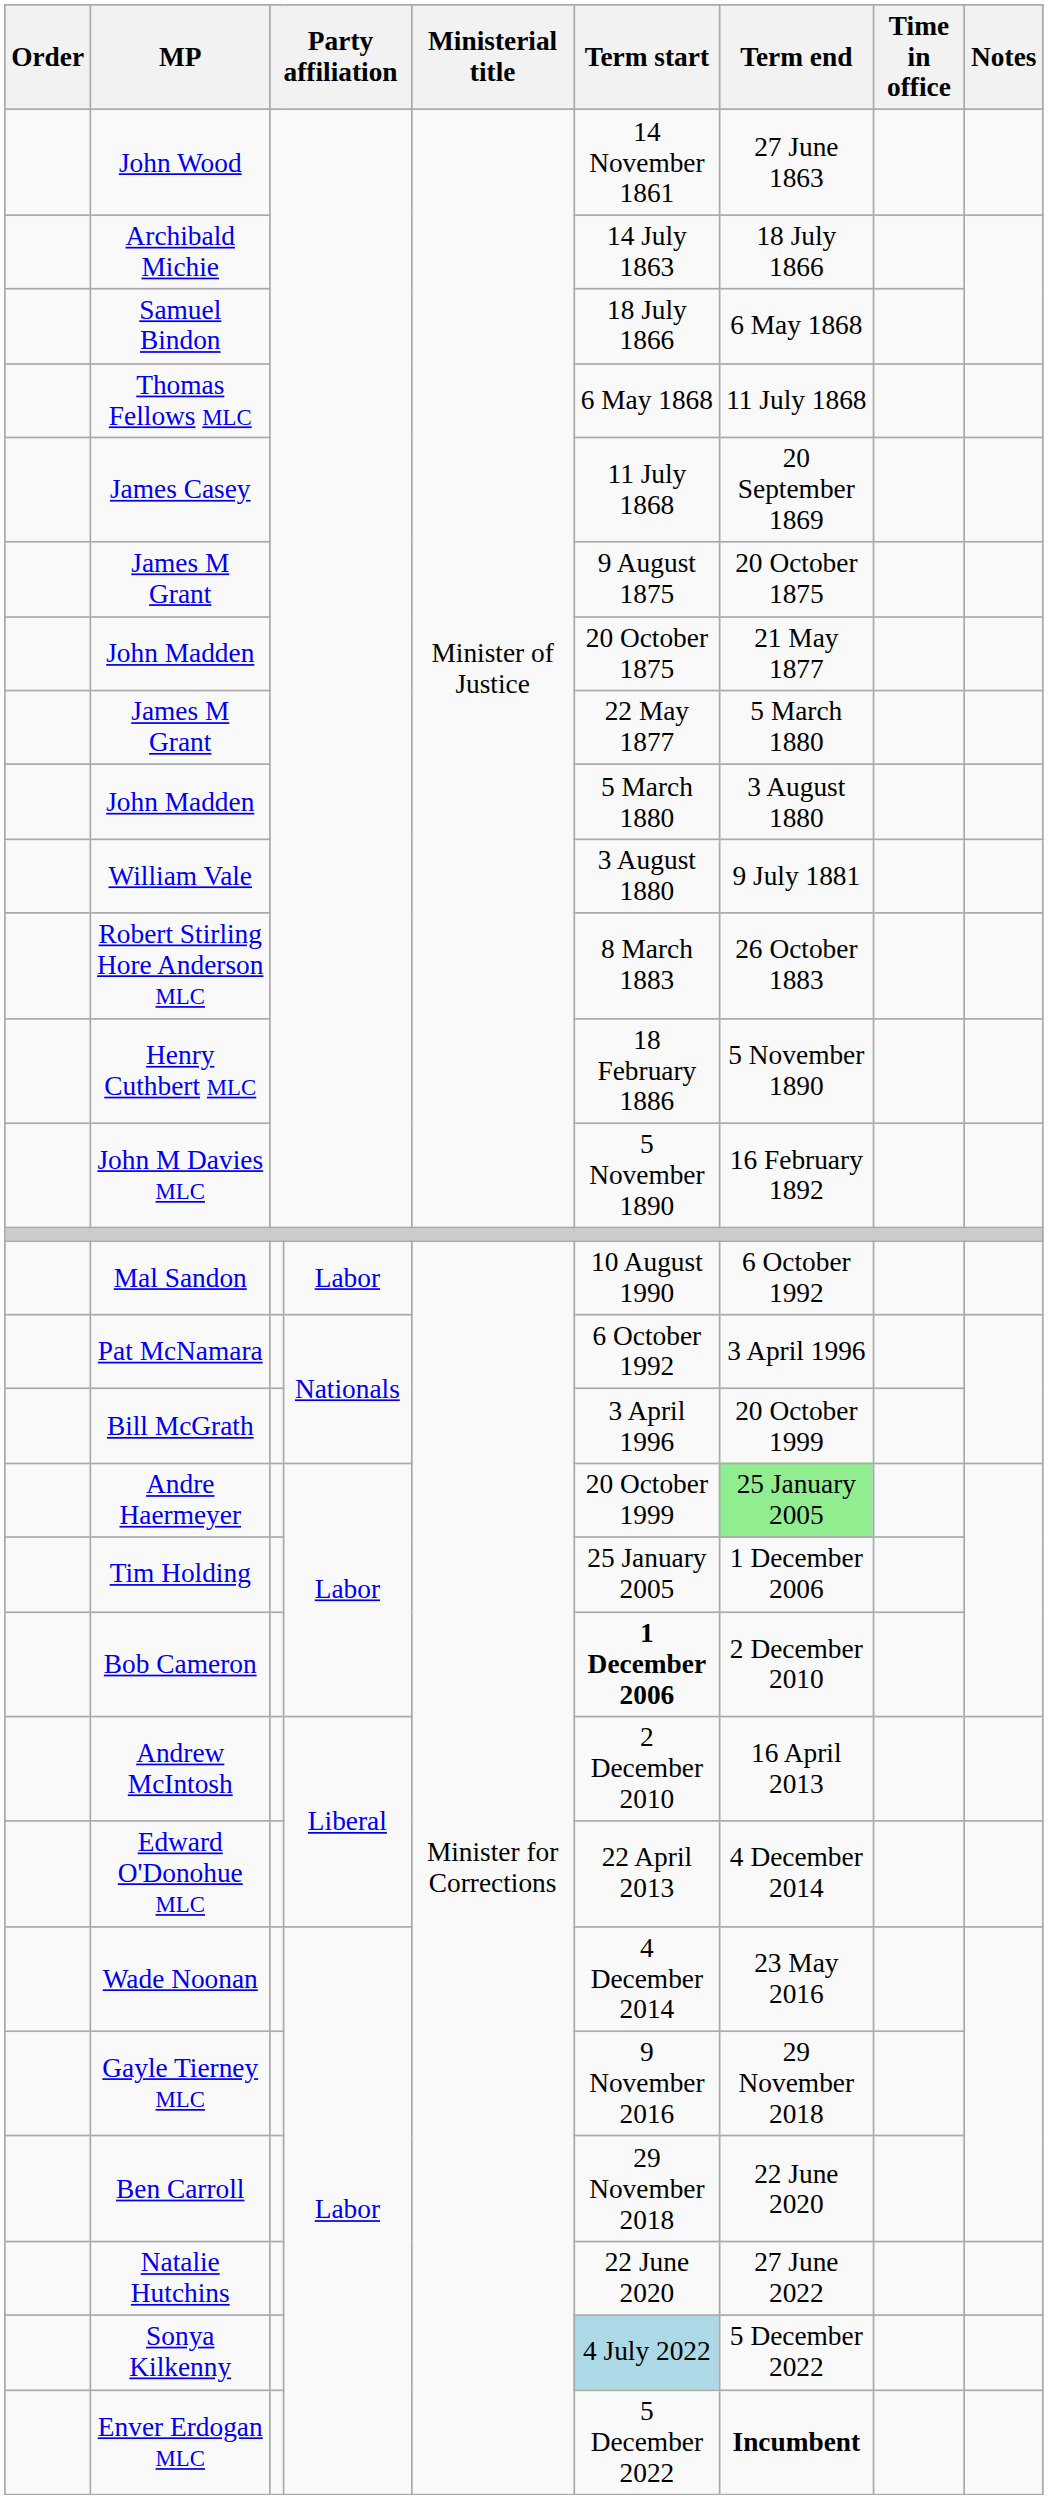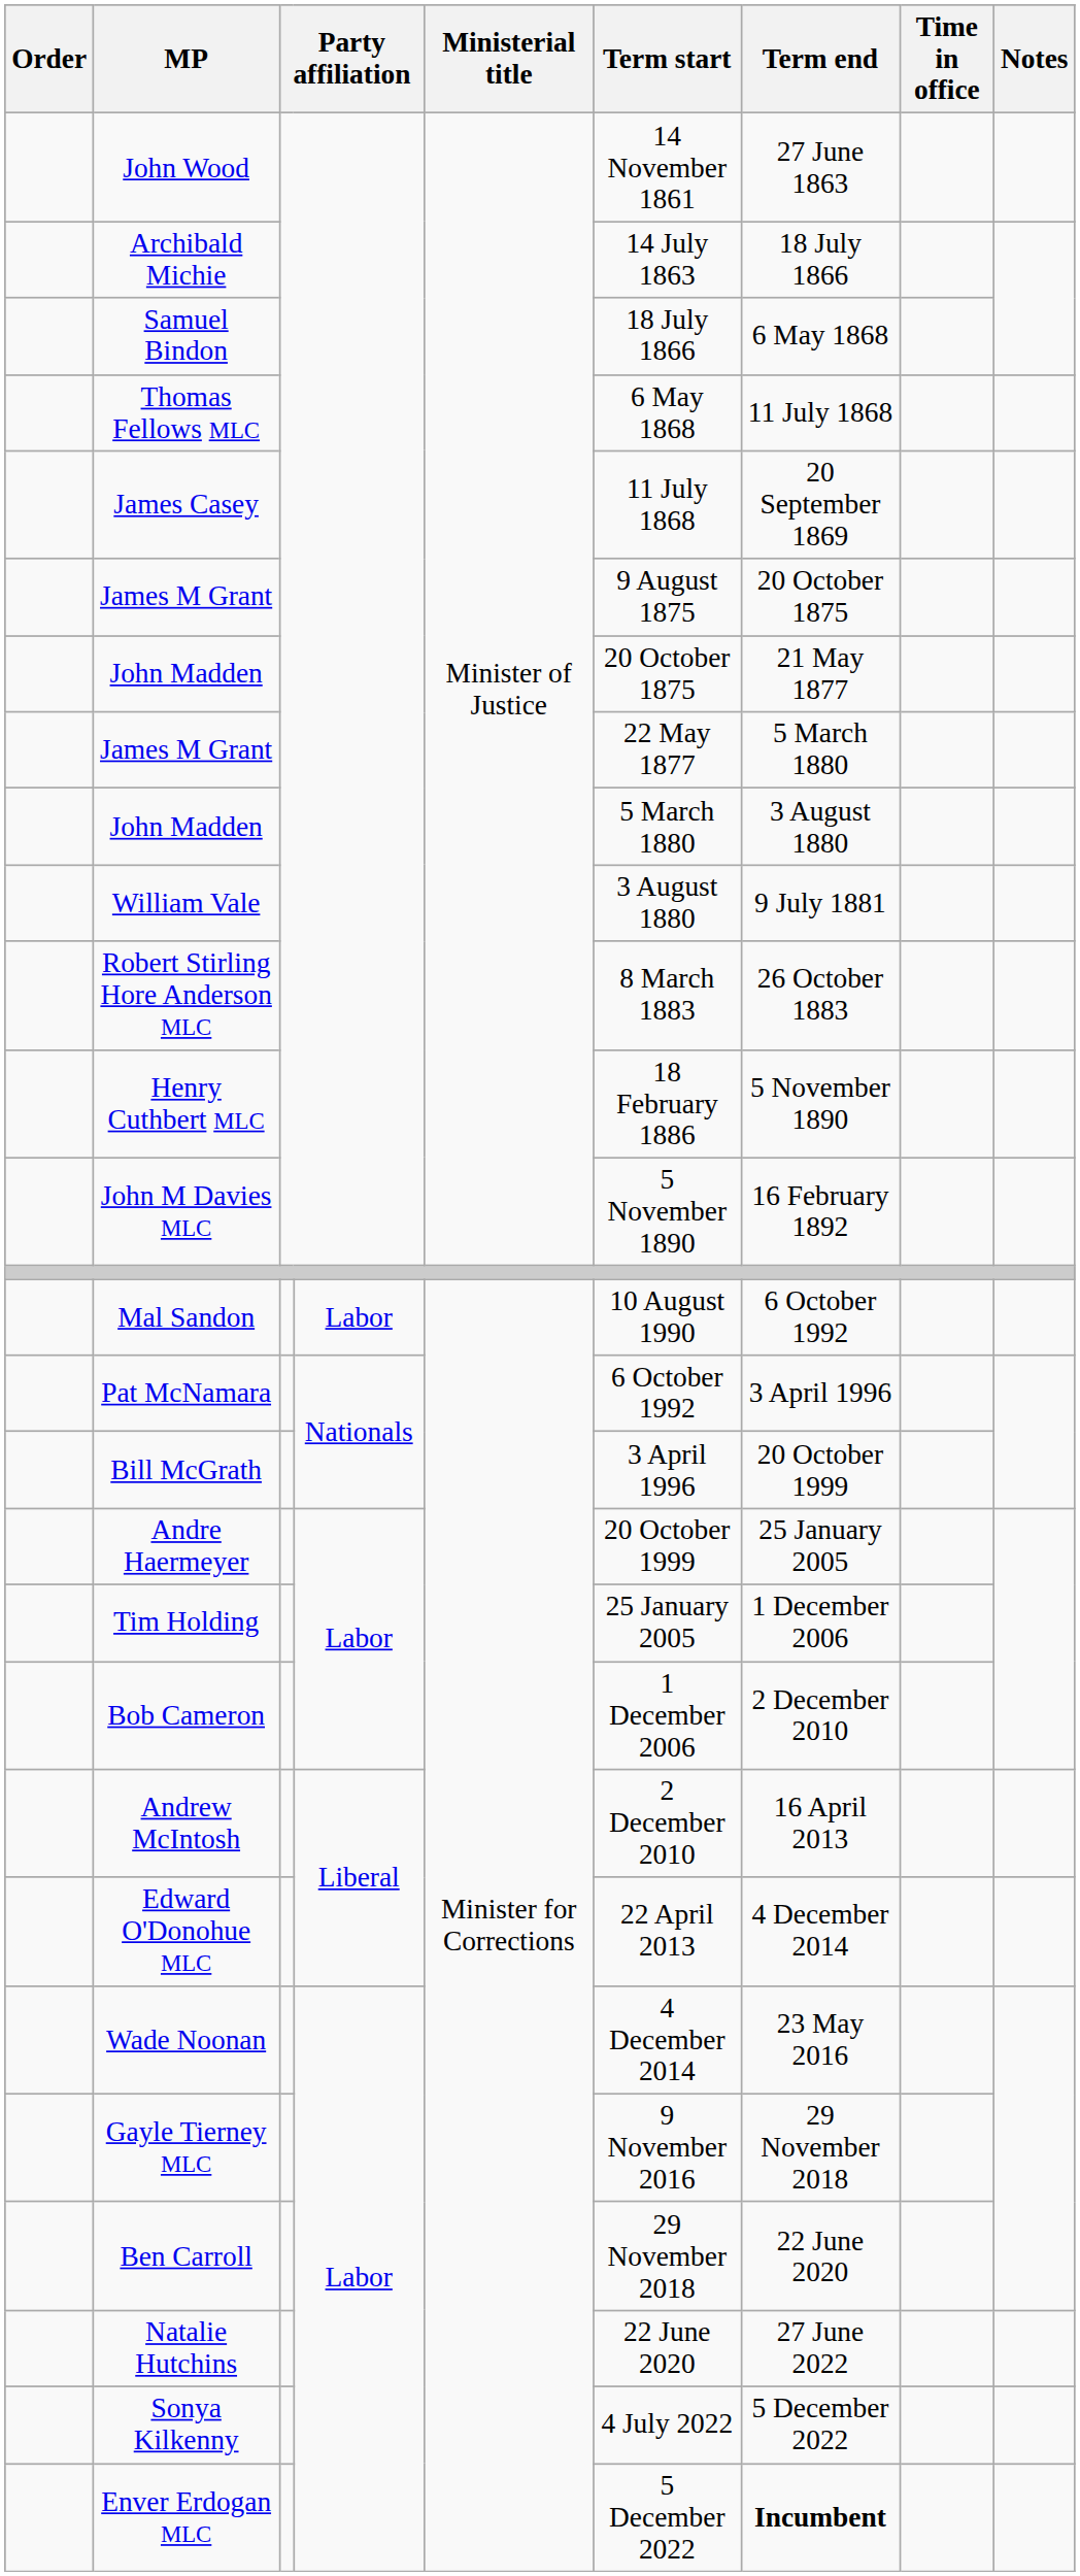Andre Haermeyer | Term end: lightgreen background -> no background
Bob Cameron | Term start: bold -> normal
Sonya Kilkenny | Term start: lightblue background -> no background
